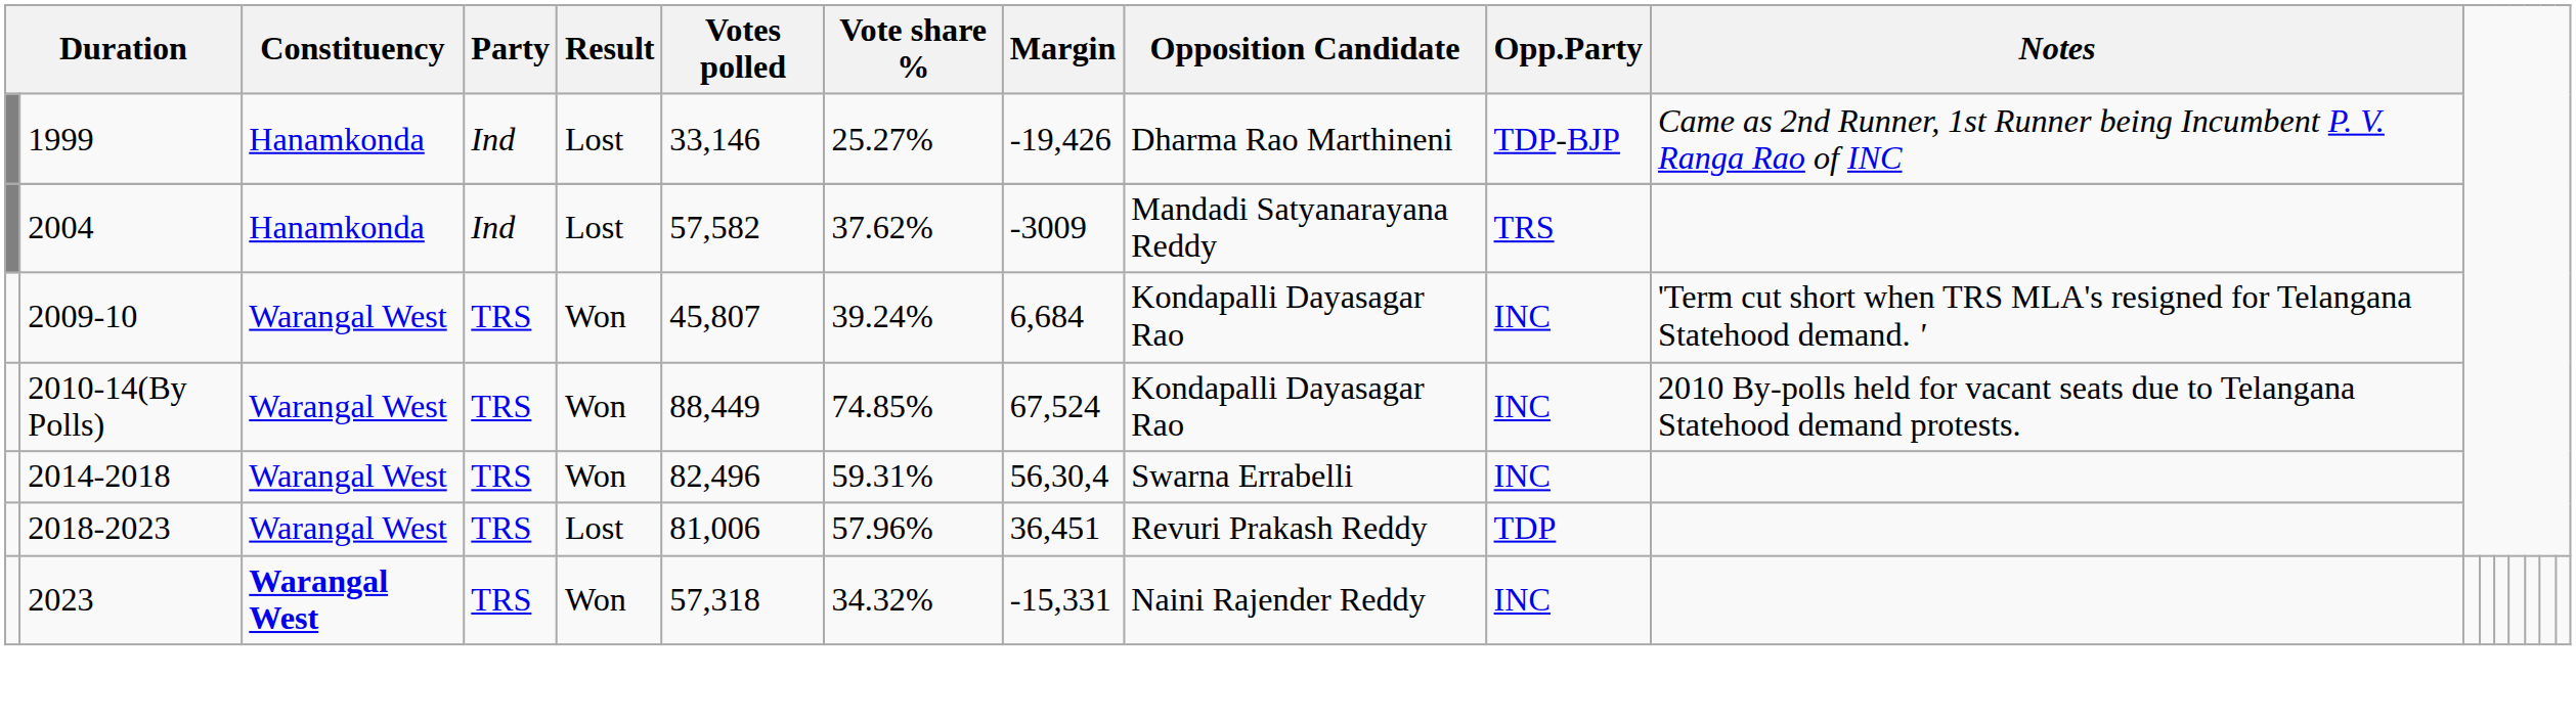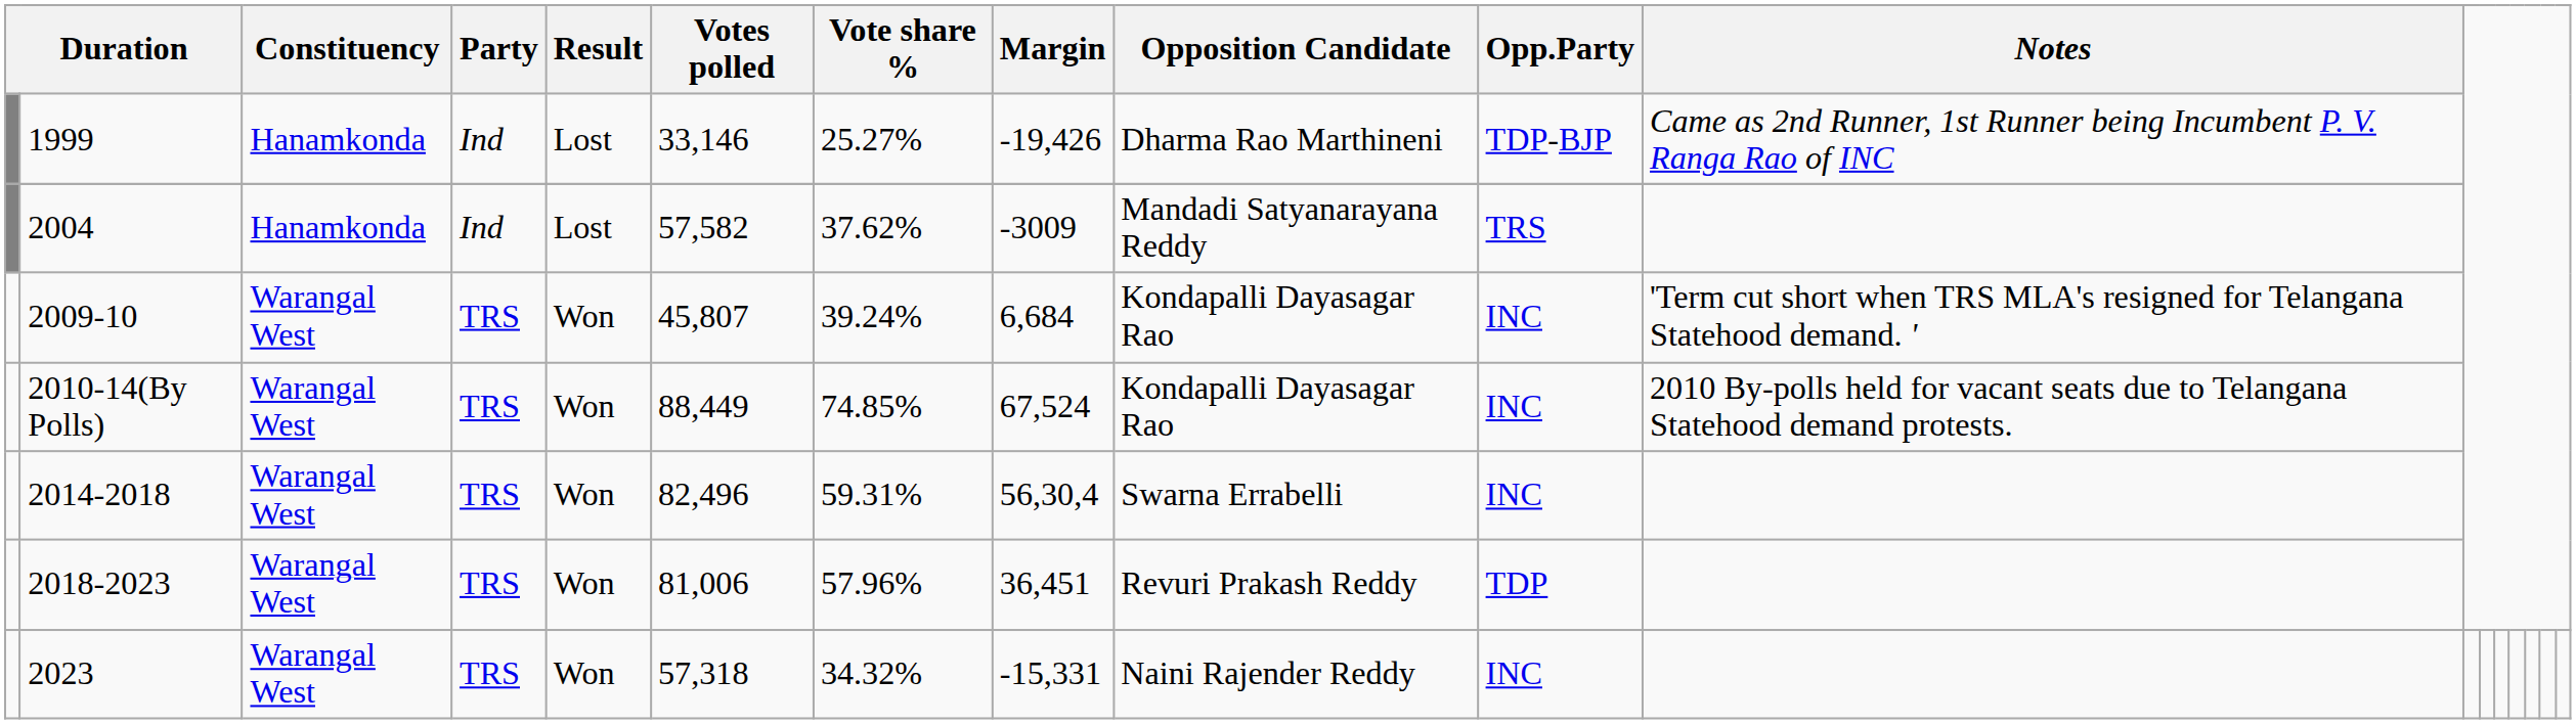2018-2023 | Result: Lost -> Won
2023 | Constituency: bold -> normal
